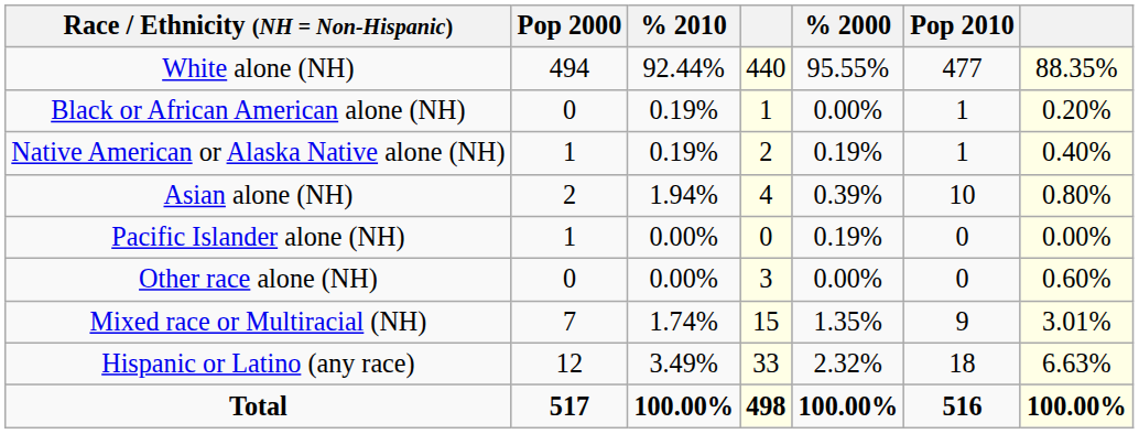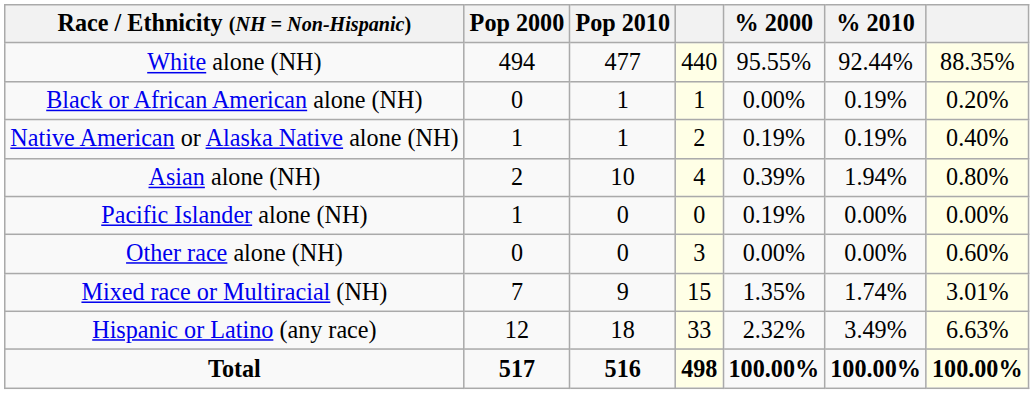columns swapped: Pop 2010 <-> % 2010
